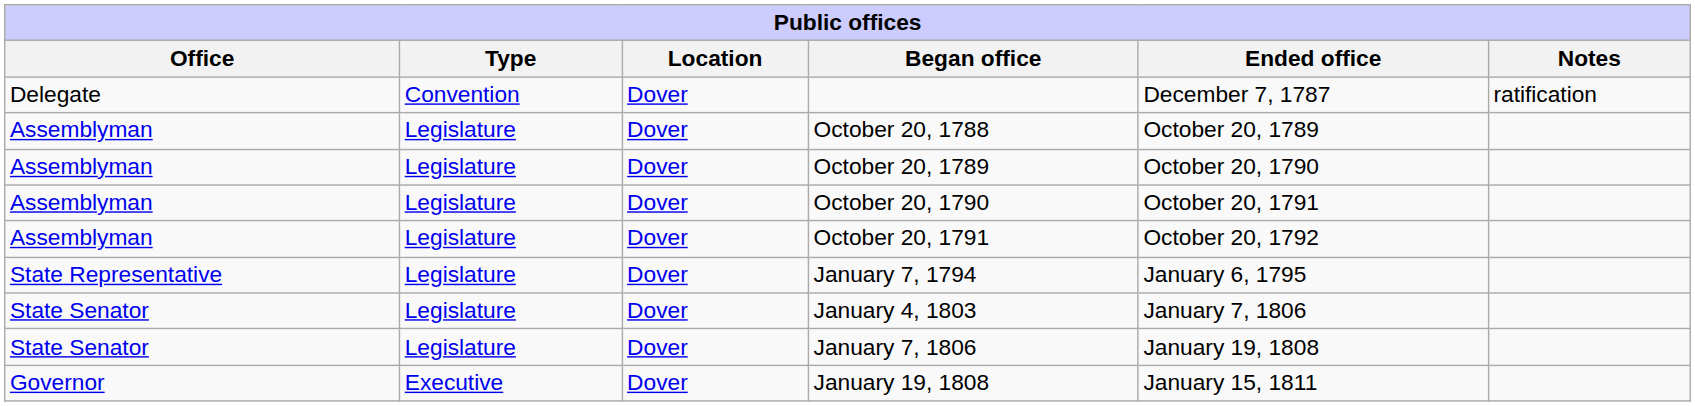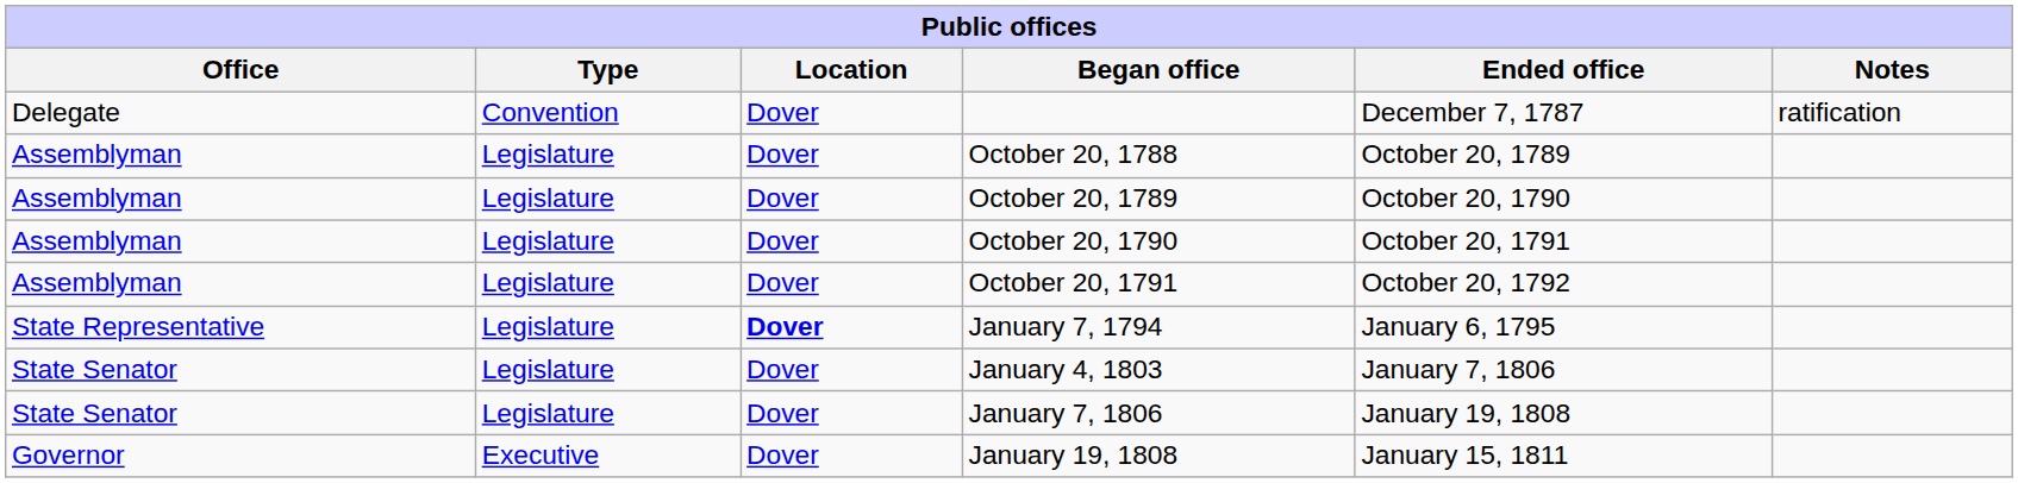January 7, 1794 | Location: normal -> bold
